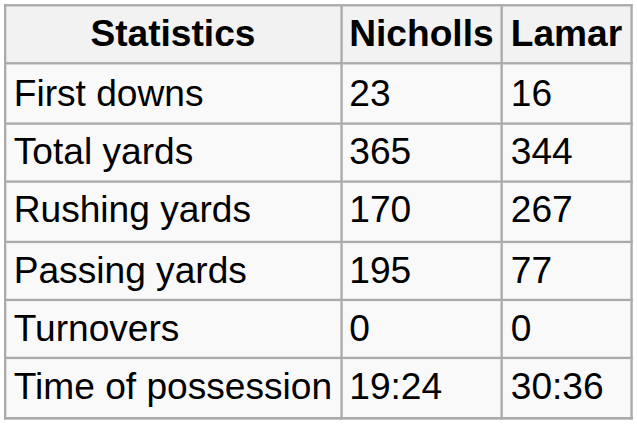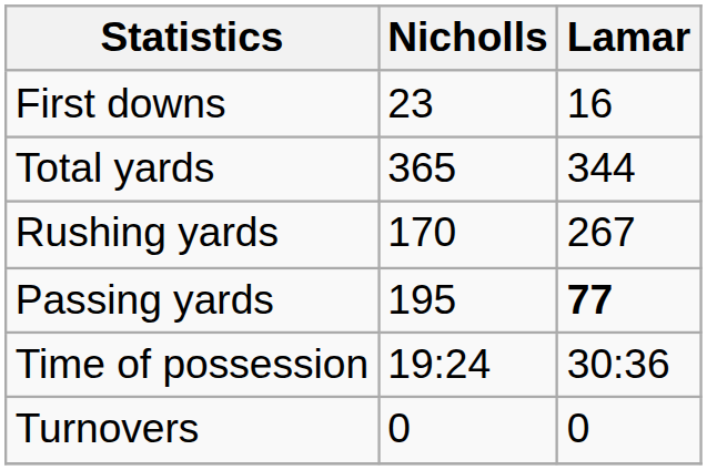Passing yards | Lamar: normal -> bold
rows swapped: Turnovers <-> Time of possession
